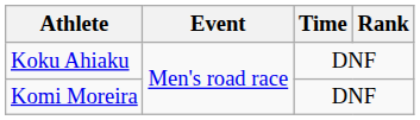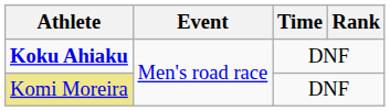Koku Ahiaku | Athlete: normal -> bold
Komi Moreira | Athlete: no background -> khaki background
